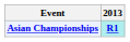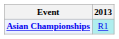Asian Championships | 2013: bold -> normal
